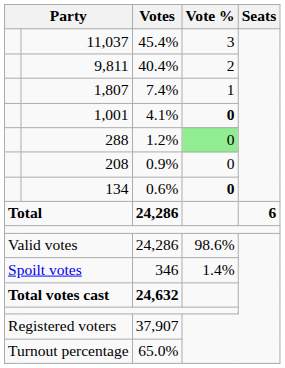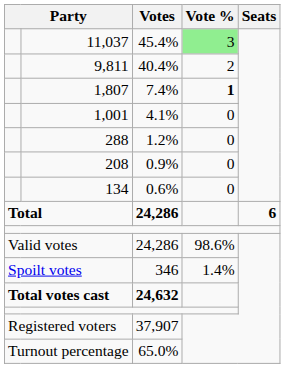11,037 | Vote %: no background -> lightgreen background
1,807 | Vote %: normal -> bold
1,001 | Vote %: bold -> normal
288 | Vote %: lightgreen background -> no background
134 | Vote %: bold -> normal
